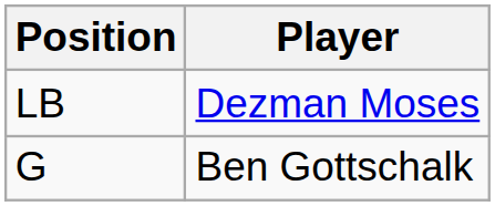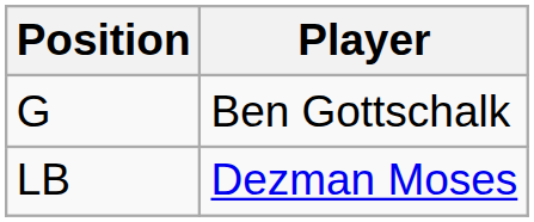rows swapped: LB <-> G
